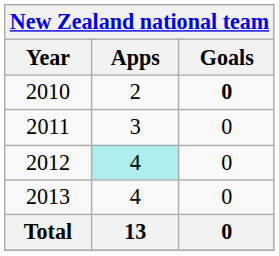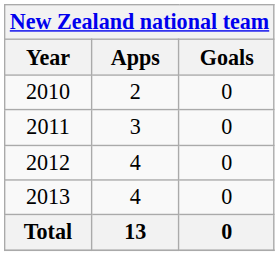2010 | Goals: bold -> normal
2012 | Apps: paleturquoise background -> no background
